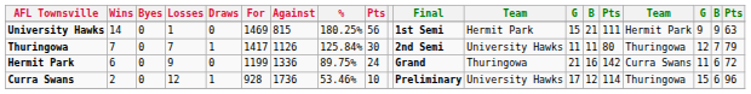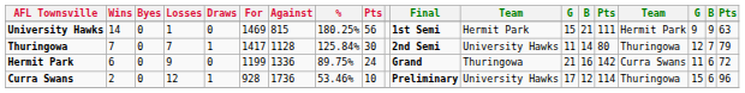row 3 | Against: 1126 -> 1128
row 3 | column 14: 11 -> 14
